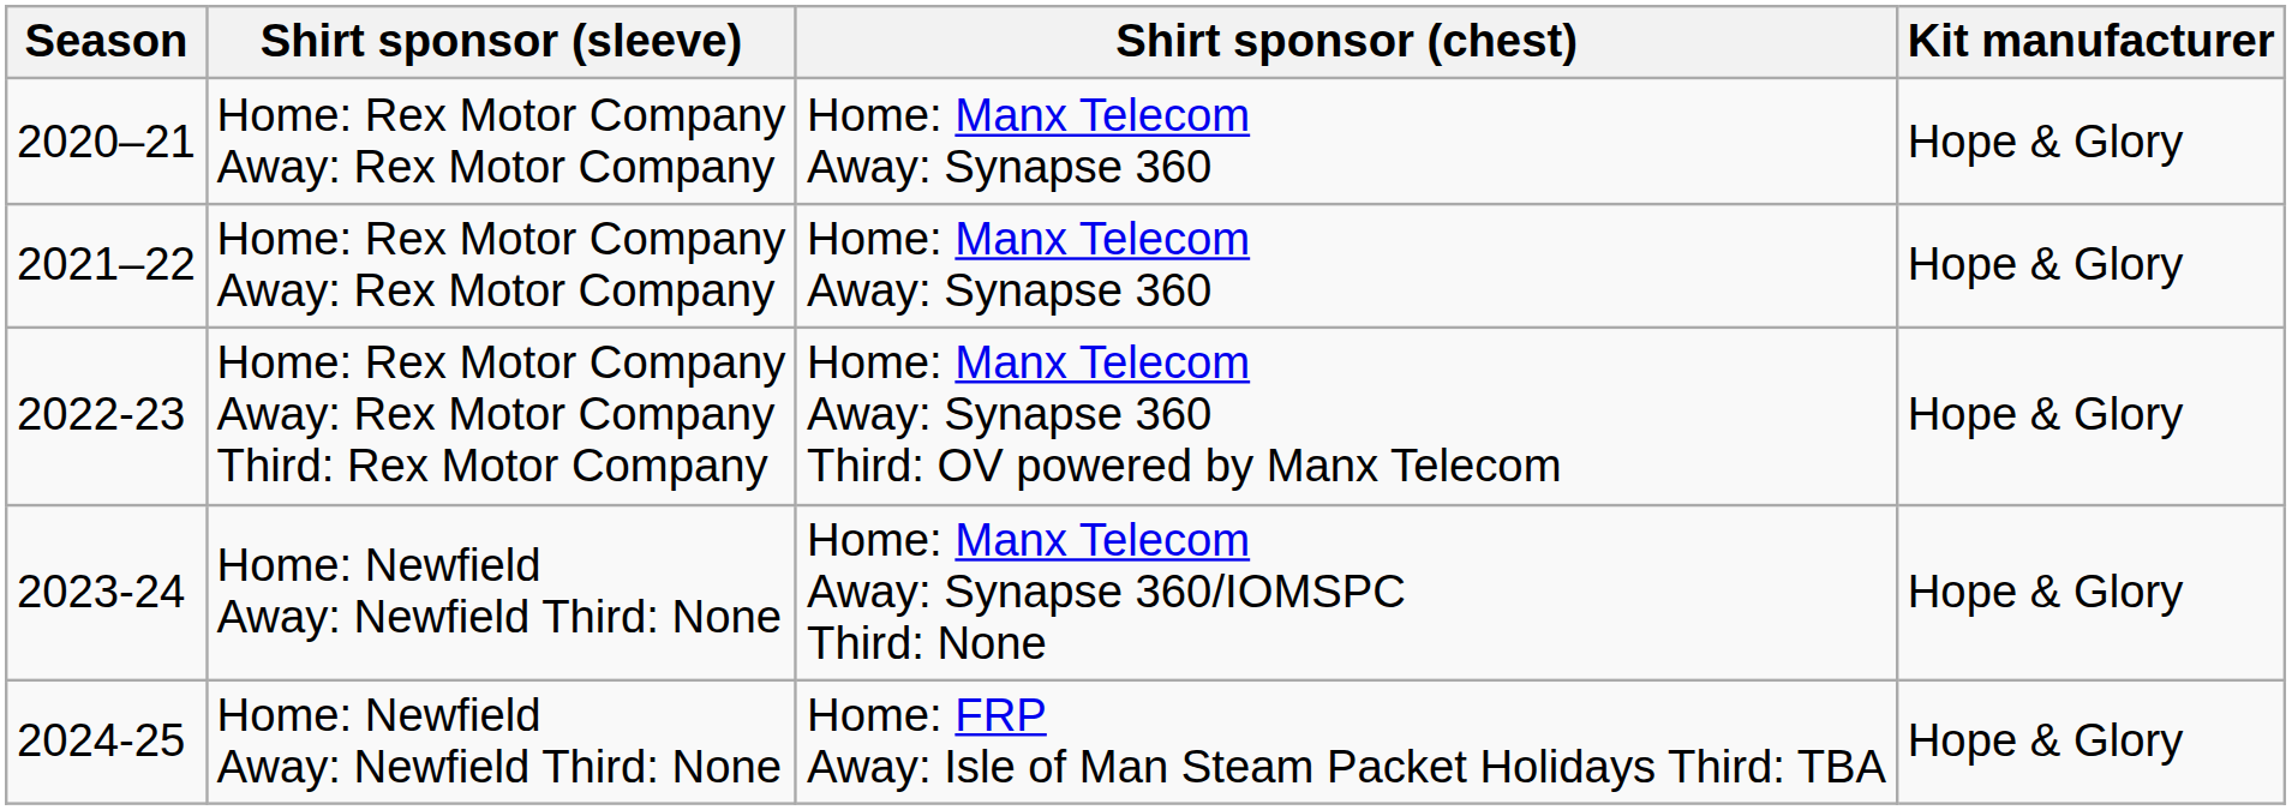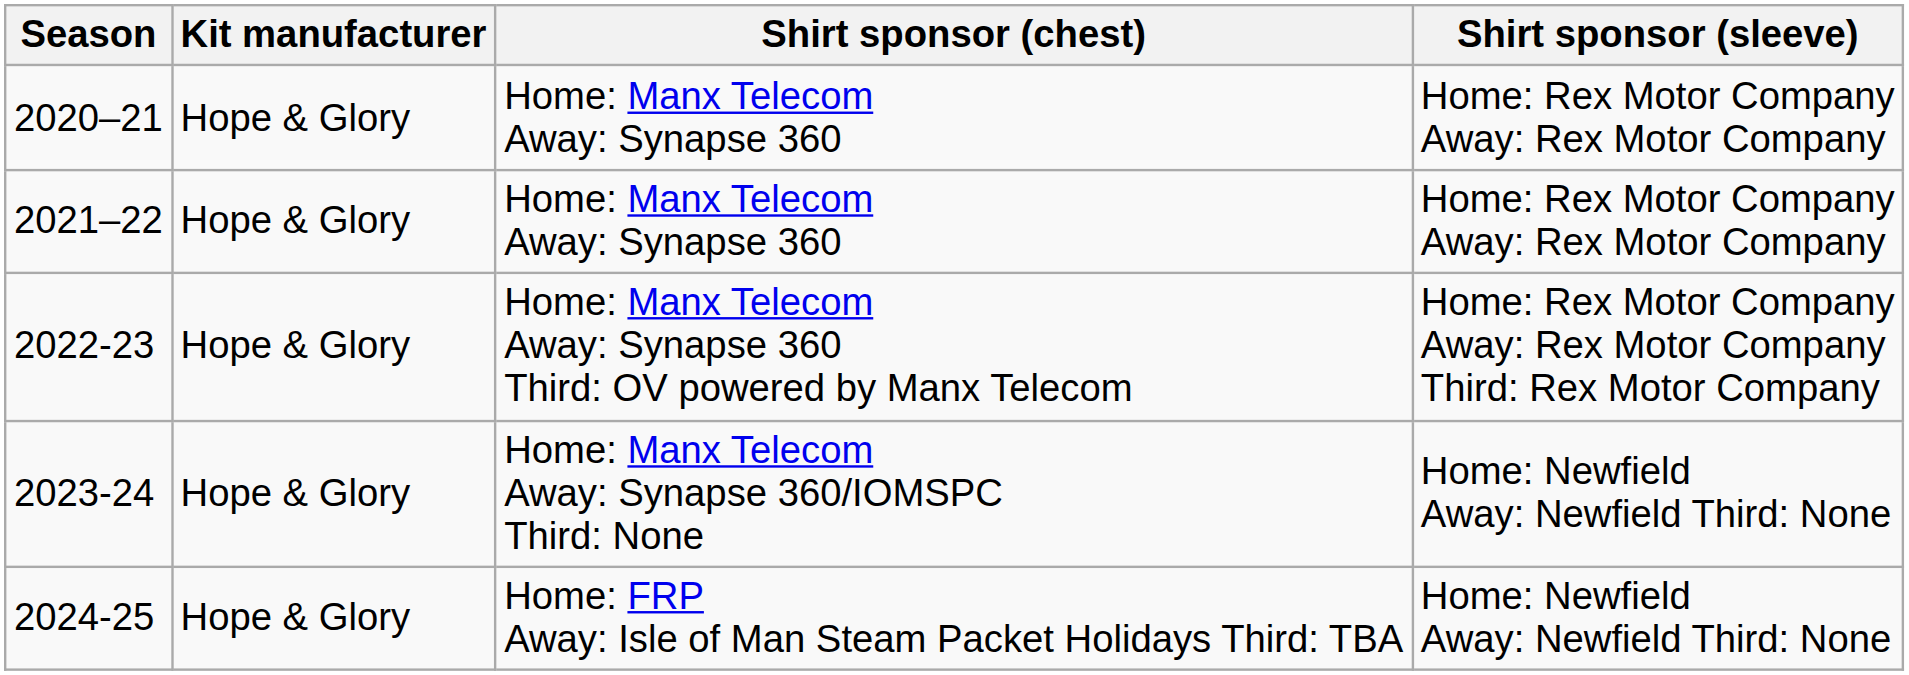columns swapped: Kit manufacturer <-> Shirt sponsor (sleeve)
